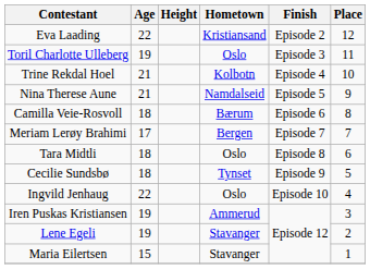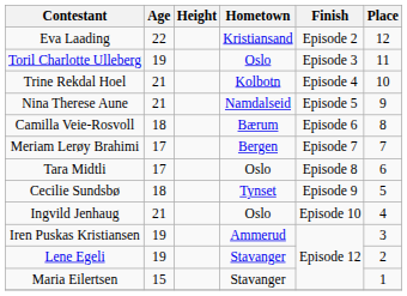Tara Midtli | Age: 18 -> 17
Ingvild Jenhaug | Age: 22 -> 21
